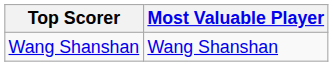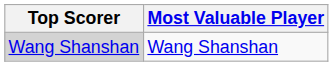row 2 | Top Scorer: no background -> lightgrey background
